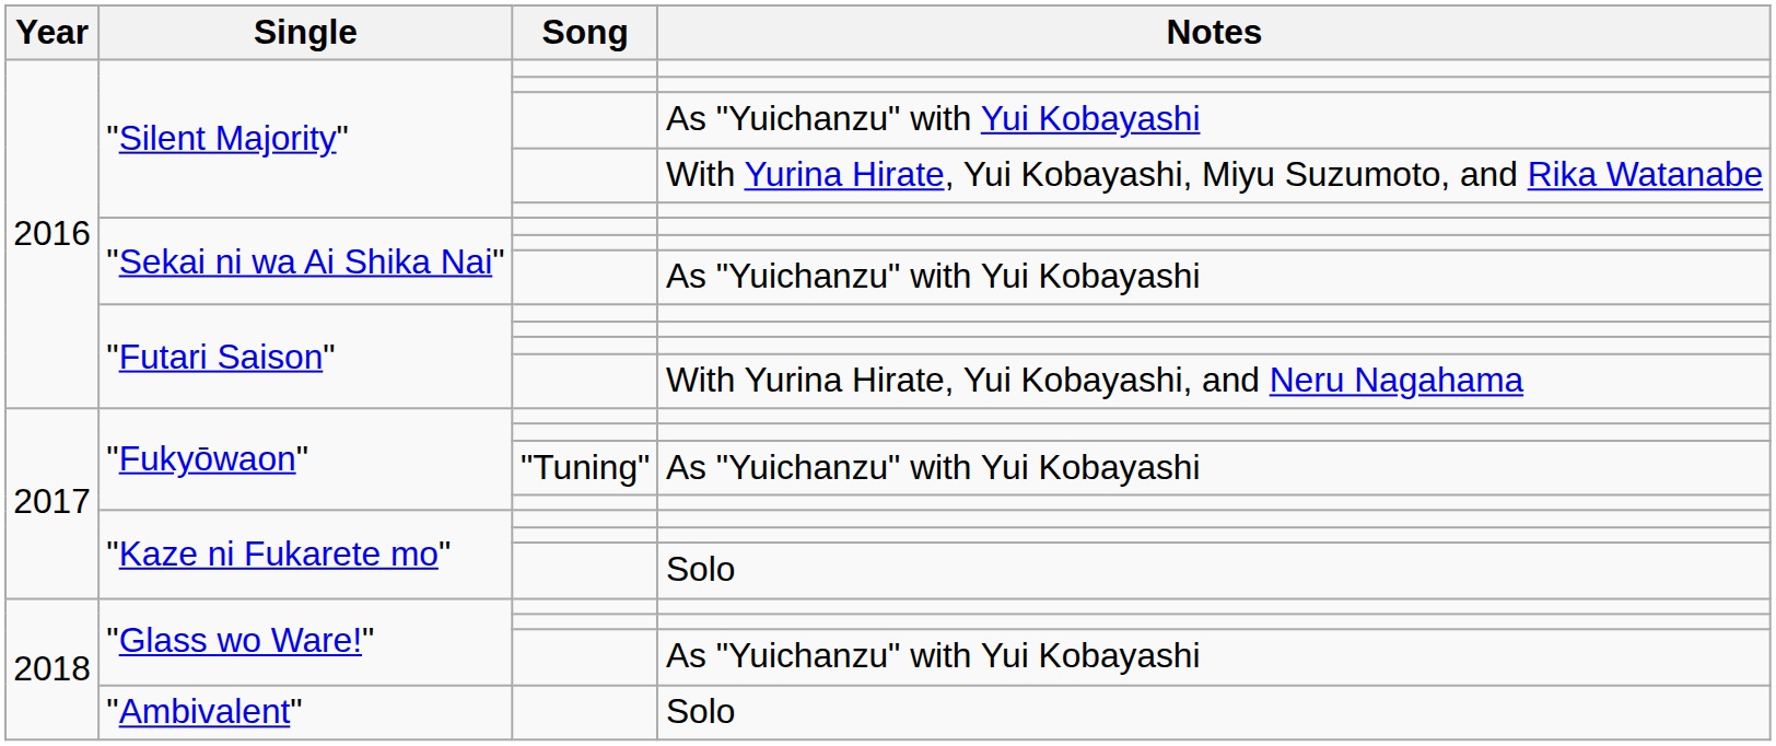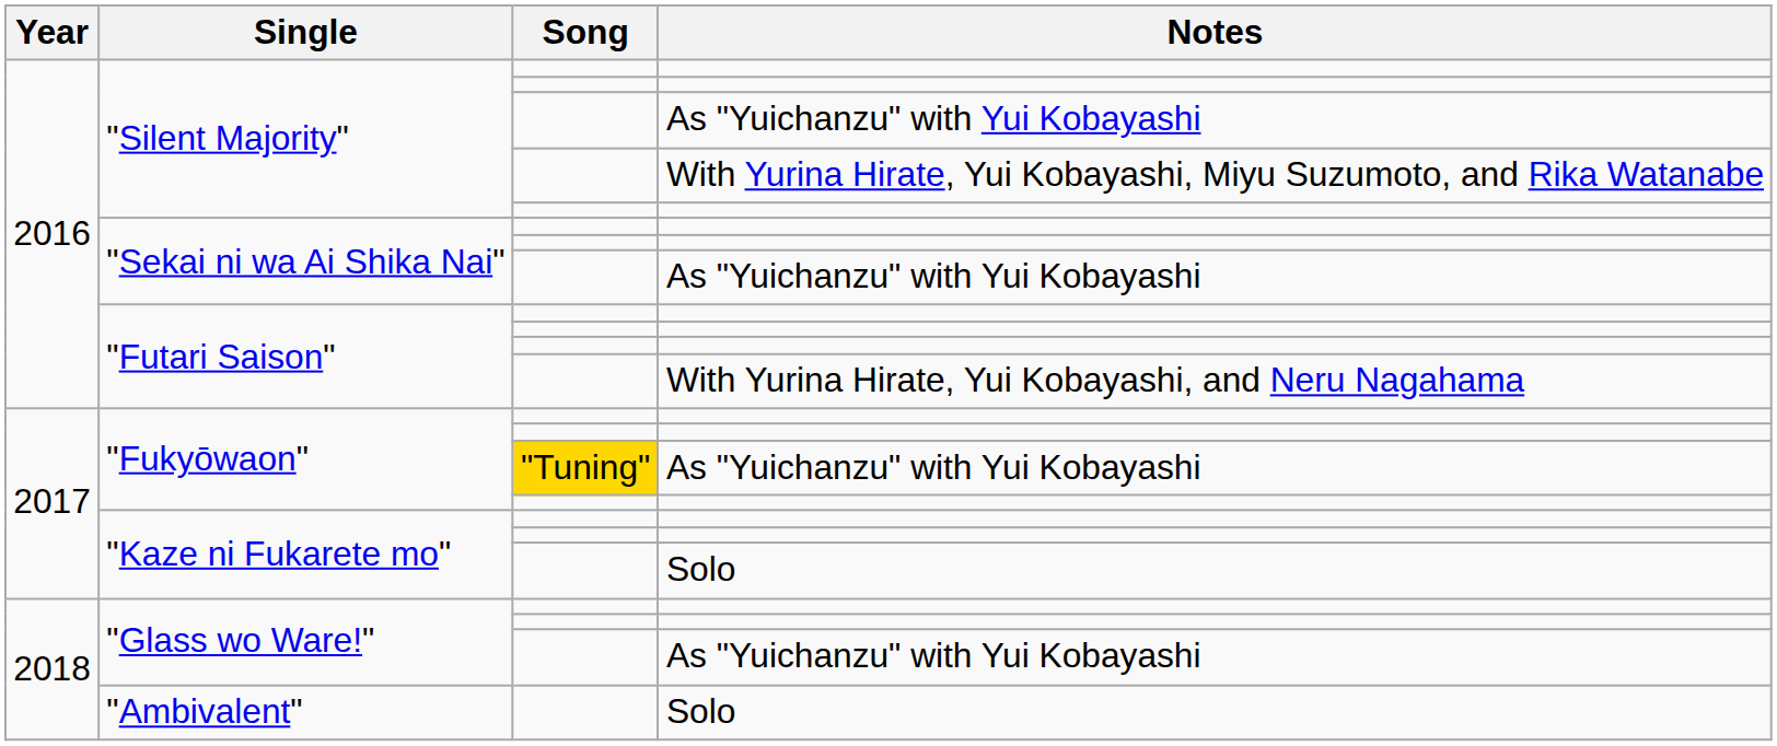"Fukyōwaon" / As "Yuichanzu" with Yui Kobayashi | Song: no background -> gold background
